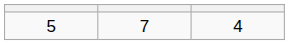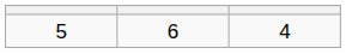row 2 | column 2: 7 -> 6
